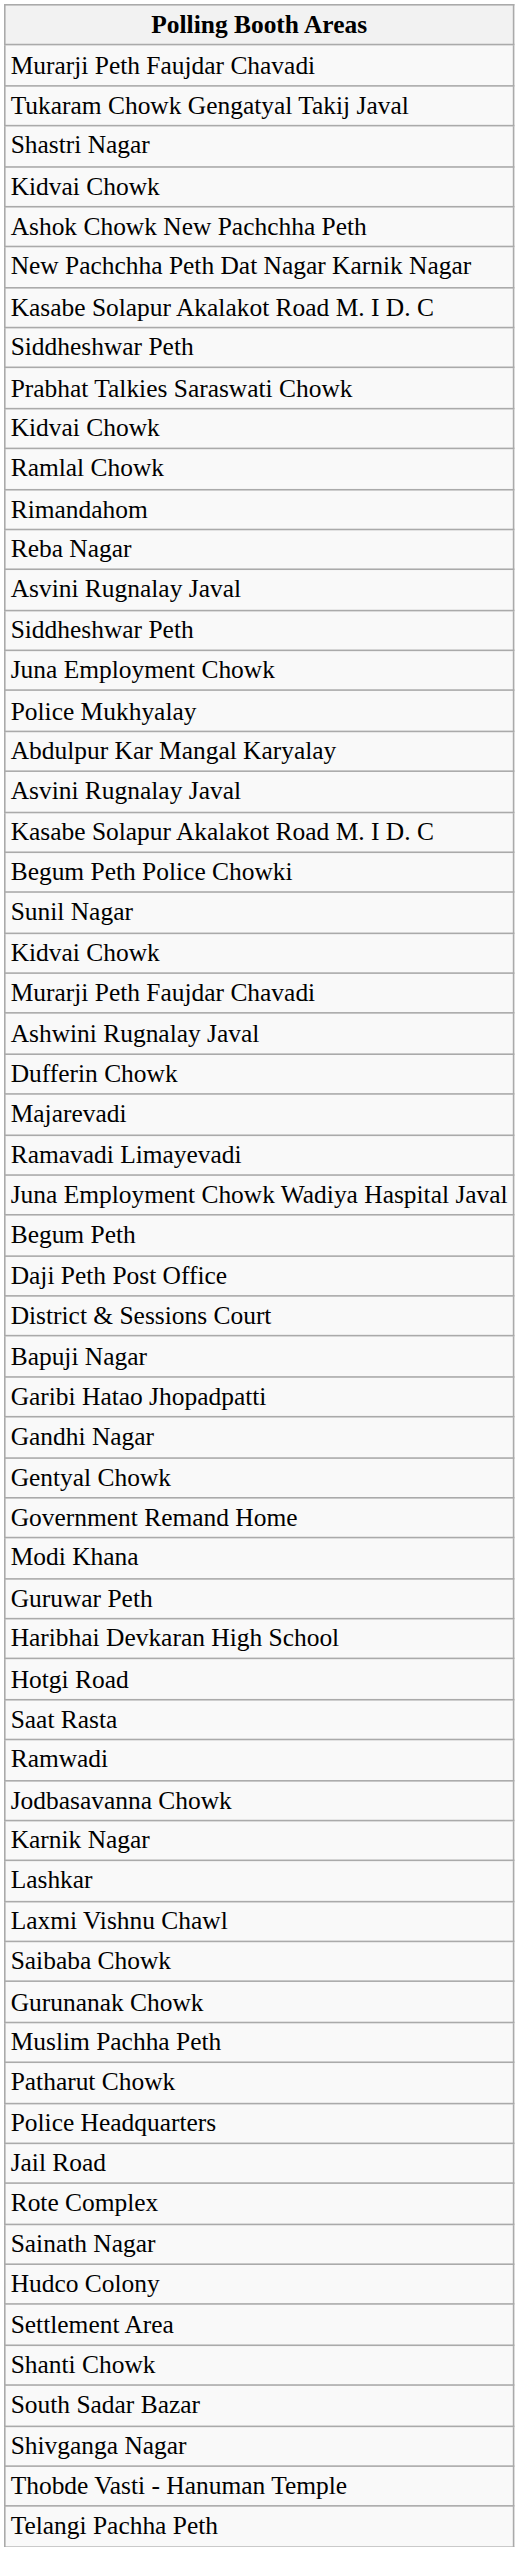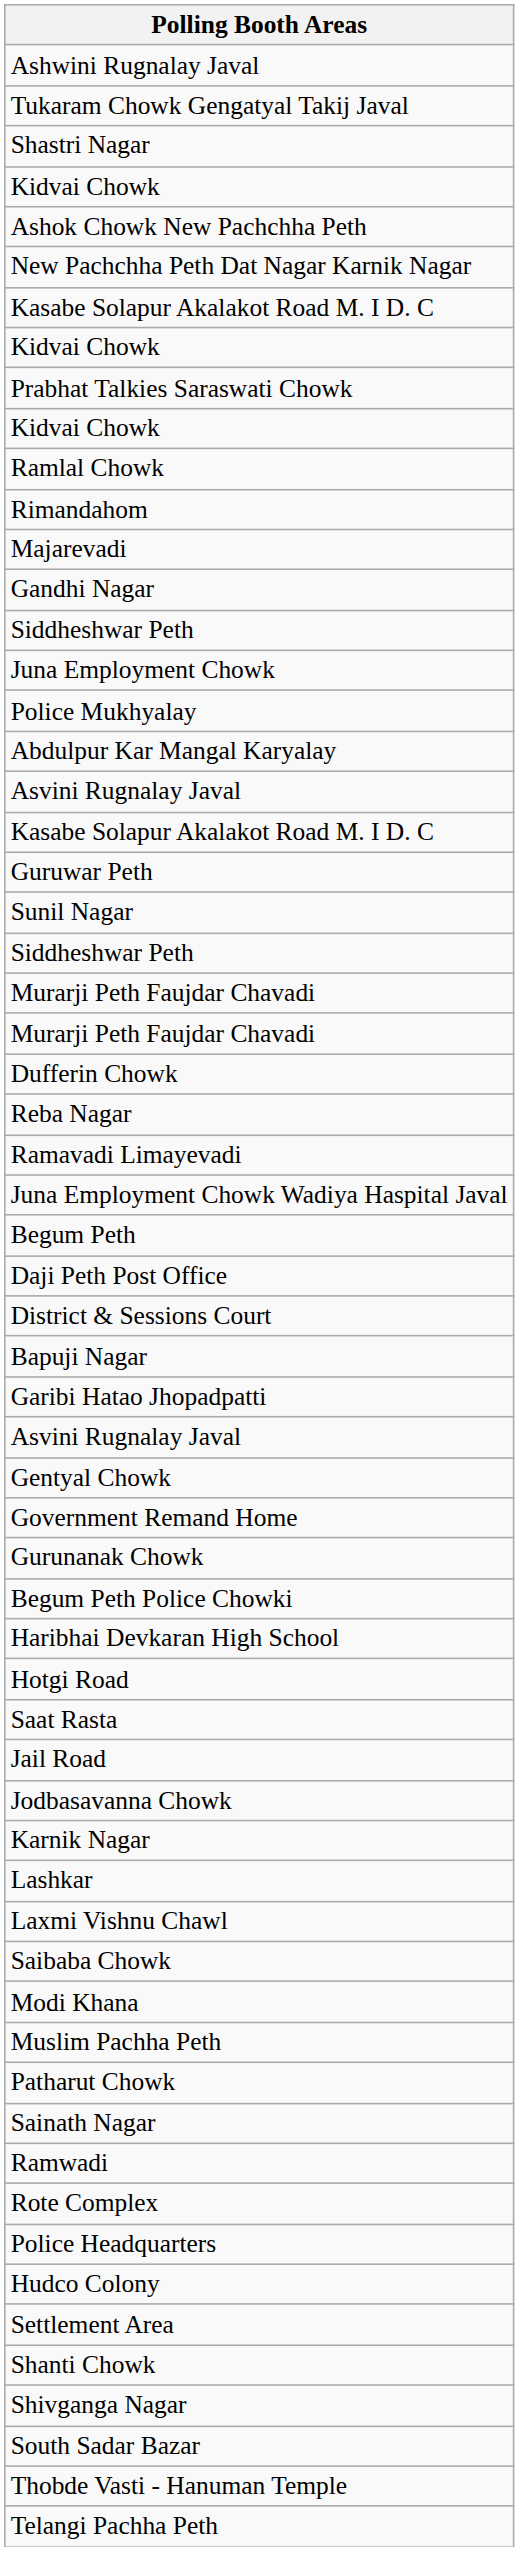row 2 | column 1: Murarji Peth Faujdar Chavadi -> Ashwini Rugnalay Javal
row 9 | column 1: Siddheshwar Peth -> Kidvai Chowk
row 14 | column 1: Reba Nagar -> Majarevadi
row 15 | column 1: Asvini Rugnalay Javal -> Gandhi Nagar
row 22 | column 1: Begum Peth Police Chowki -> Guruwar Peth
row 24 | column 1: Kidvai Chowk -> Siddheshwar Peth
row 26 | column 1: Ashwini Rugnalay Javal -> Murarji Peth Faujdar Chavadi
row 28 | column 1: Majarevadi -> Reba Nagar
row 36 | column 1: Gandhi Nagar -> Asvini Rugnalay Javal
row 39 | column 1: Modi Khana -> Gurunanak Chowk
row 40 | column 1: Guruwar Peth -> Begum Peth Police Chowki
row 44 | column 1: Ramwadi -> Jail Road
row 50 | column 1: Gurunanak Chowk -> Modi Khana
row 53 | column 1: Police Headquarters -> Sainath Nagar
row 54 | column 1: Jail Road -> Ramwadi
row 56 | column 1: Sainath Nagar -> Police Headquarters
row 60 | column 1: South Sadar Bazar -> Shivganga Nagar
row 61 | column 1: Shivganga Nagar -> South Sadar Bazar
